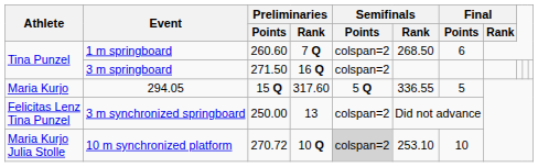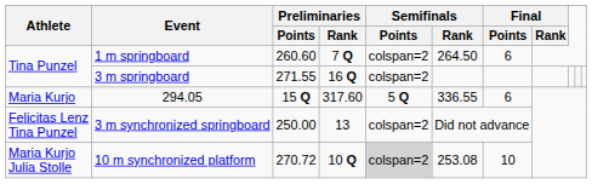1 m springboard | Semifinals / Rank: 268.50 -> 264.50
3 m springboard | Preliminaries / Points: 271.50 -> 271.55
294.05 | Final / Points: 5 -> 6
10 m synchronized platform | Semifinals / Rank: 253.10 -> 253.08
